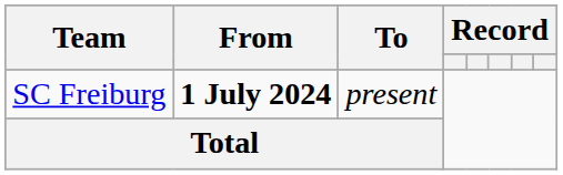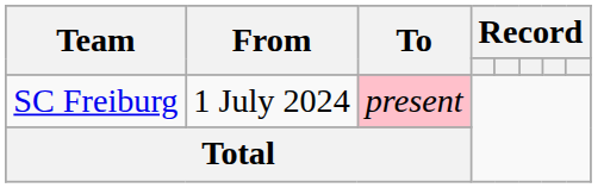SC Freiburg | From: bold -> normal
SC Freiburg | To: no background -> pink background
